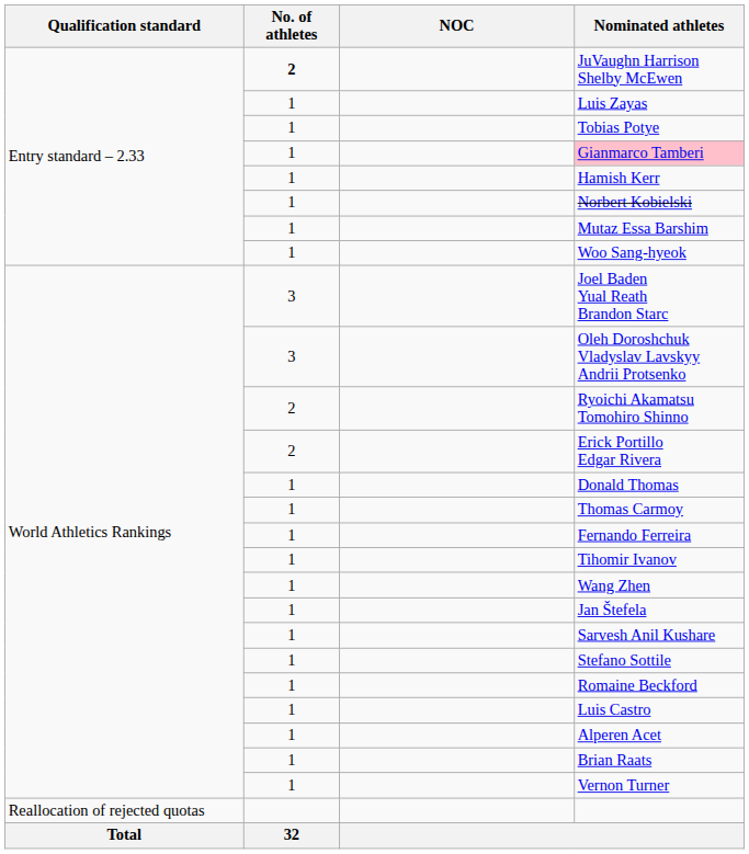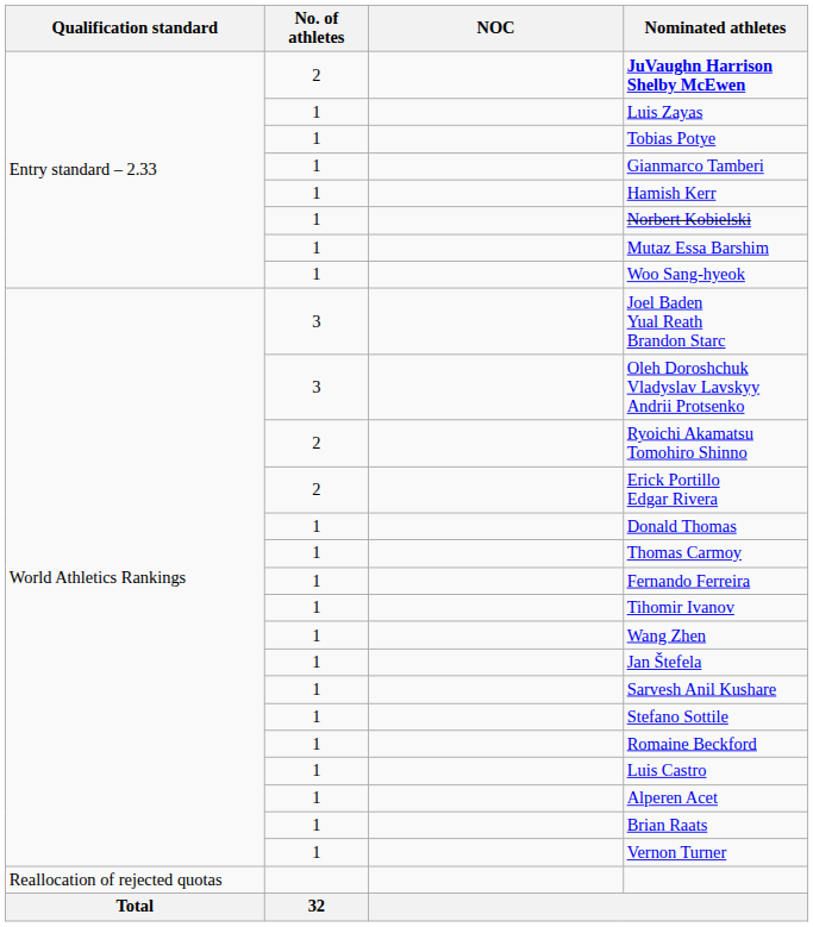JuVaughn Harrison Shelby McEwen | No. of athletes: bold -> normal
JuVaughn Harrison Shelby McEwen | Nominated athletes: normal -> bold
Gianmarco Tamberi | Nominated athletes: pink background -> no background
